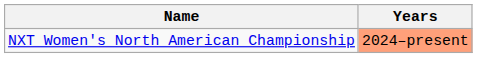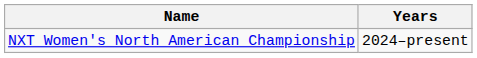NXT Women's North American Championship | Years: lightsalmon background -> no background
